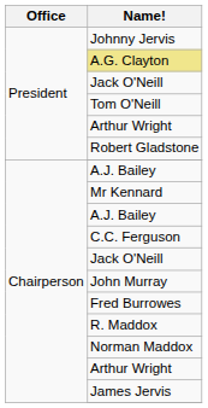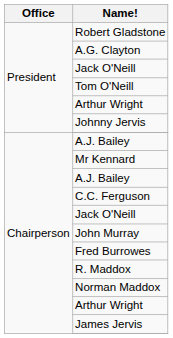row 2 | Name!: Johnny Jervis -> Robert Gladstone
row 3 | Name!: khaki background -> no background
row 7 | Name!: Robert Gladstone -> Johnny Jervis
